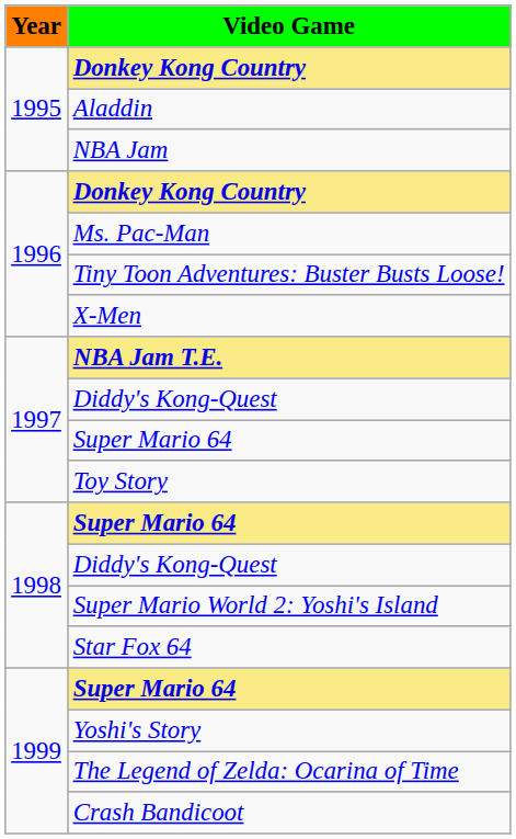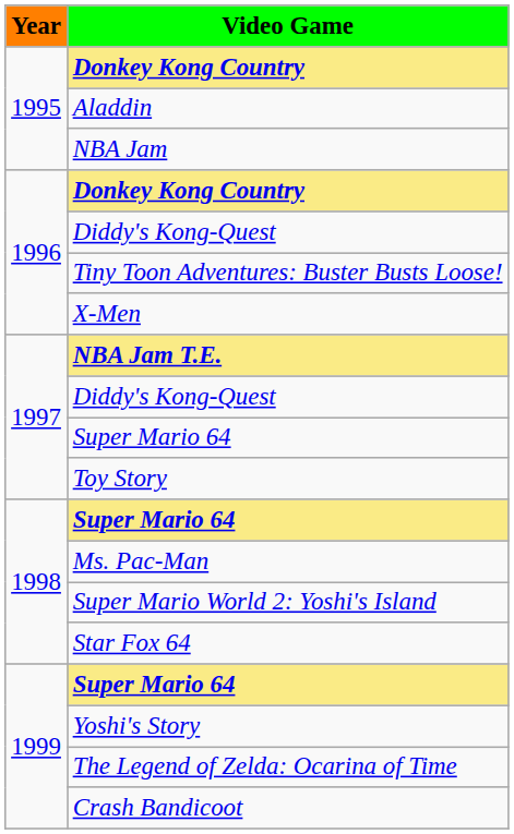row 6 | Video Game: Ms. Pac-Man -> Diddy's Kong-Quest
row 14 | Video Game: Diddy's Kong-Quest -> Ms. Pac-Man
